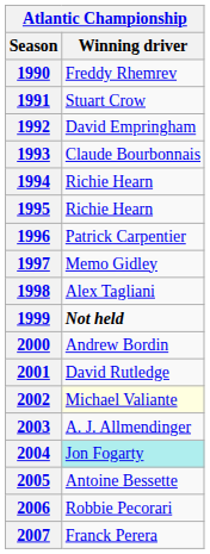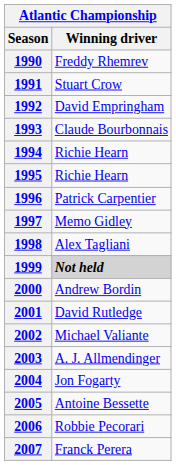1999 | Winning driver: no background -> lightgrey background
2002 | Winning driver: lightyellow background -> no background
2004 | Winning driver: paleturquoise background -> no background
